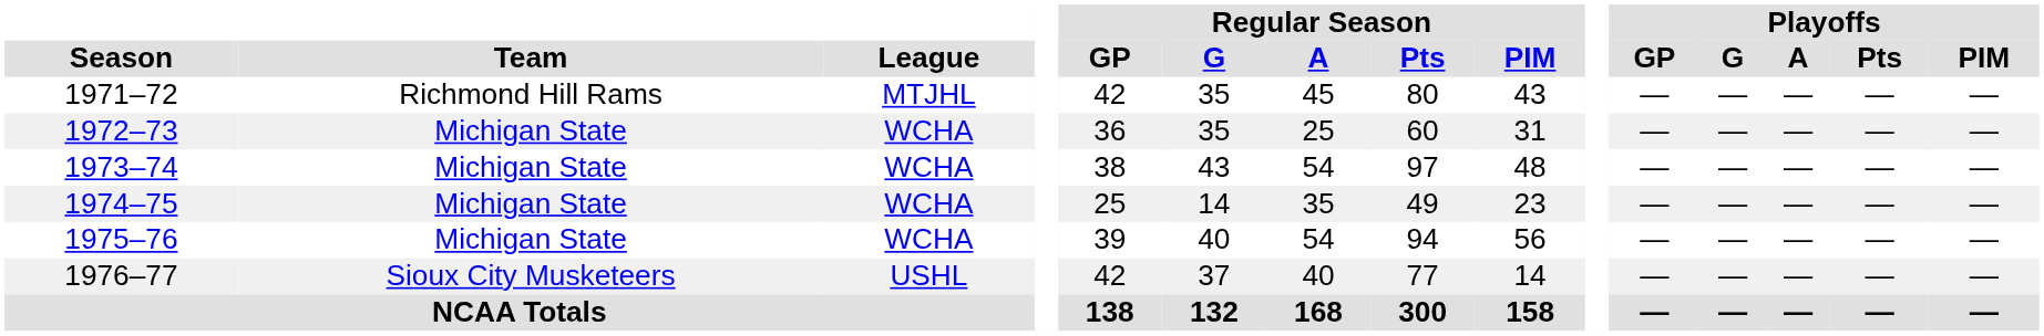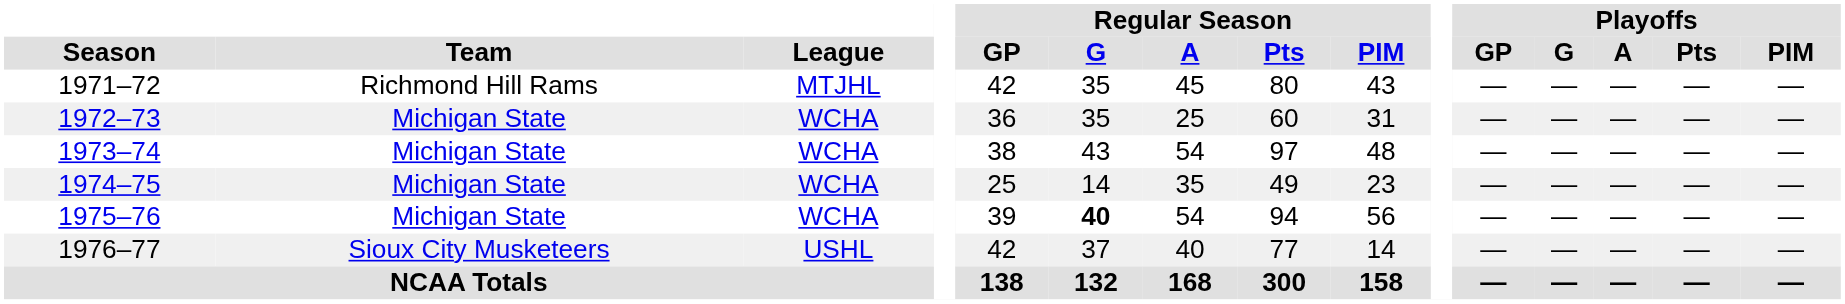1975–76 | Regular Season / G: normal -> bold
